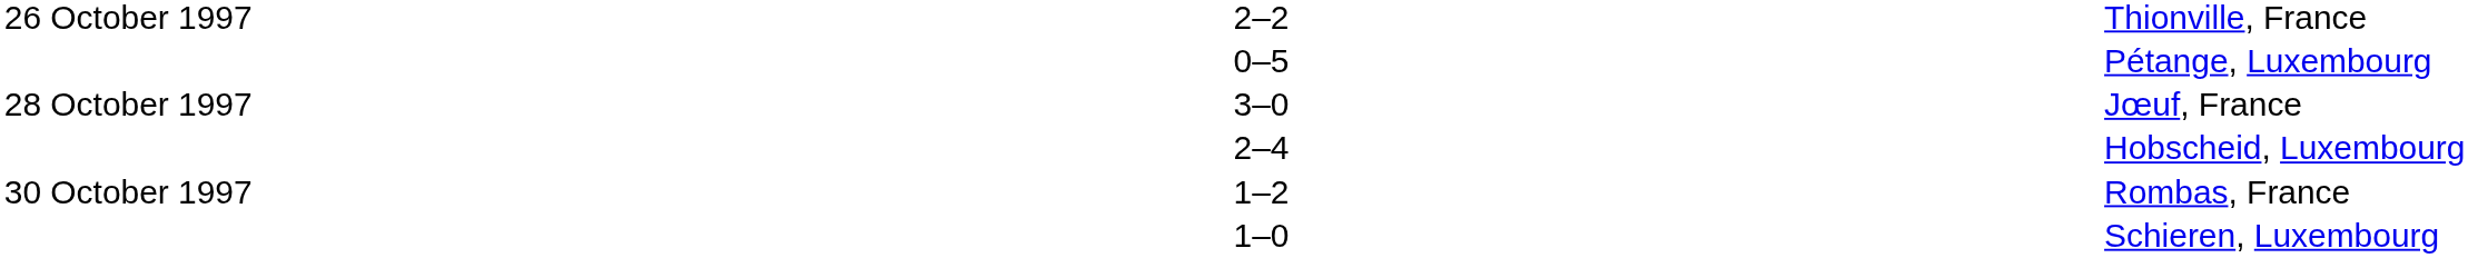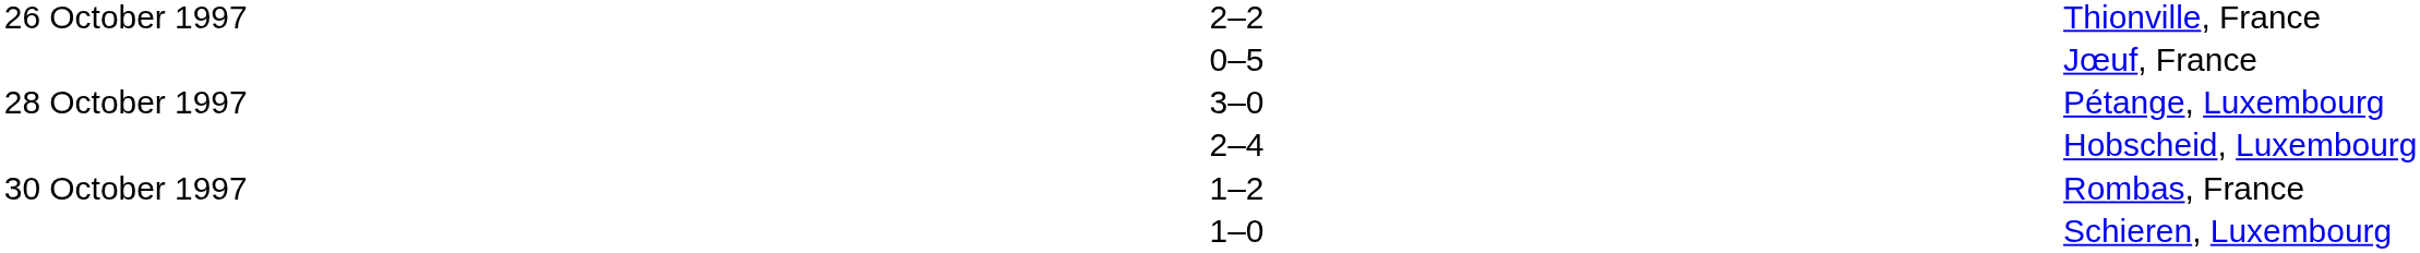0–5 | column 3: Pétange, Luxembourg -> Jœuf, France
3–0 | column 3: Jœuf, France -> Pétange, Luxembourg
